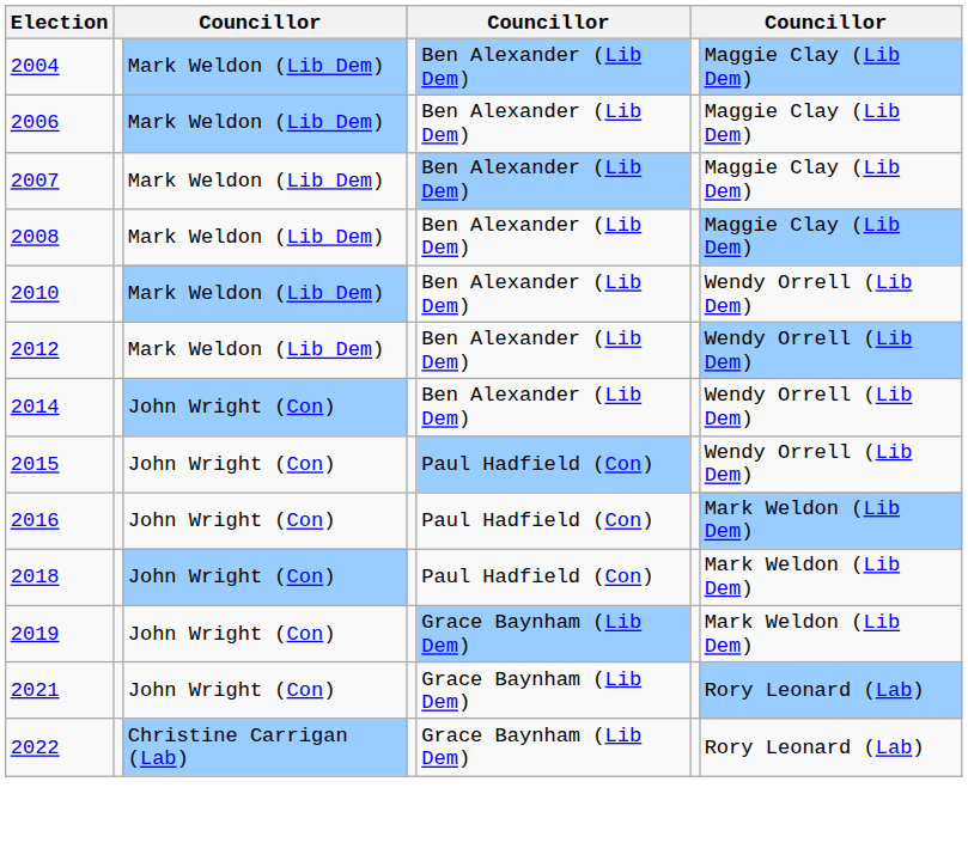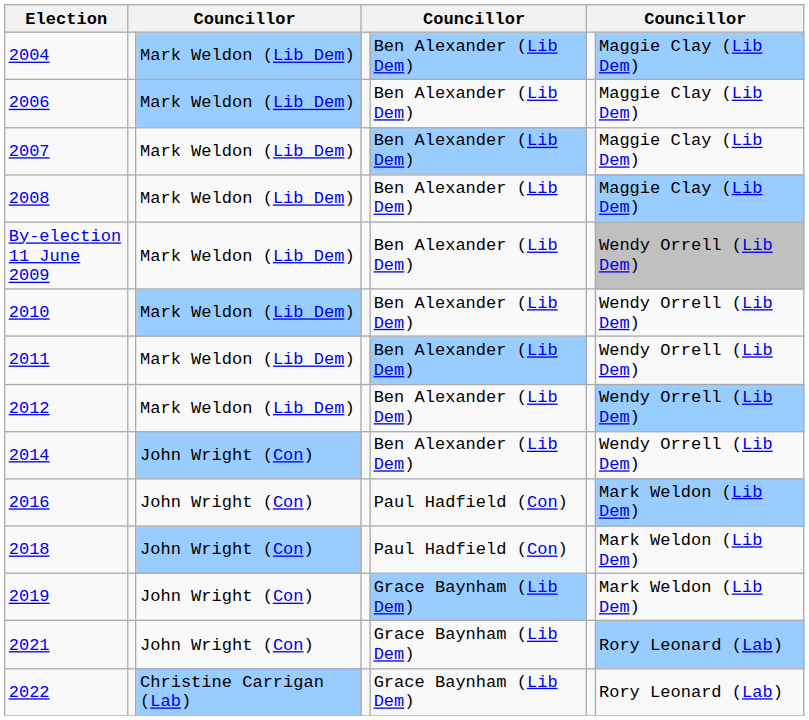+ row: By-election 11 June 2009 | Mark Weldon (Lib Dem) | Ben Alexander (Lib Dem) | Wendy Orrell (Lib Dem)
+ row: 2011 | Mark Weldon (Lib Dem) | Ben Alexander (Lib Dem) | Wendy Orrell (Lib Dem)
- row: 2015 | John Wright (Con) | Paul Hadfield (Con) | Wendy Orrell (Lib Dem)
